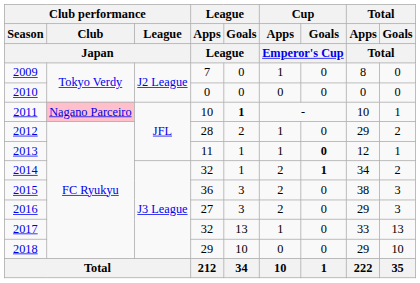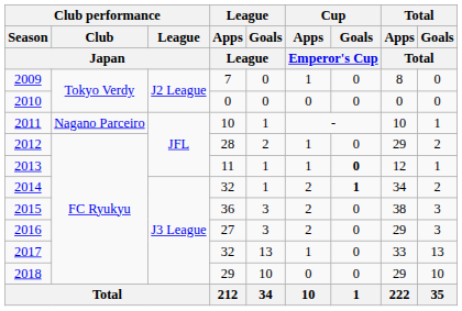2011 | Club performance / Club / Japan: pink background -> no background
2011 | League / Goals / League: bold -> normal
